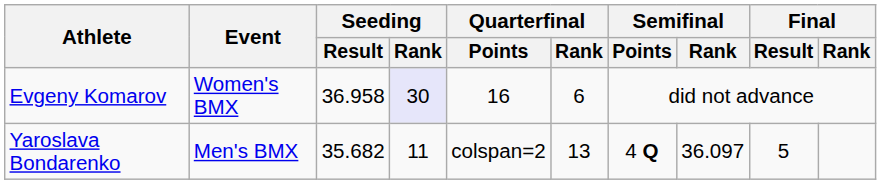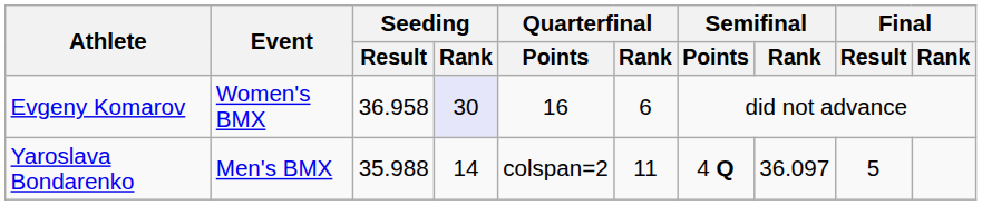Yaroslava Bondarenko | Seeding / Result: 35.682 -> 35.988
Yaroslava Bondarenko | Seeding / Rank: 11 -> 14
Yaroslava Bondarenko | Quarterfinal / Rank: 13 -> 11
